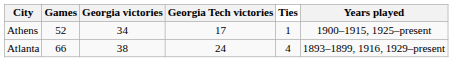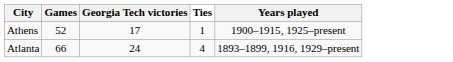- column: Georgia victories | 34 | 38
